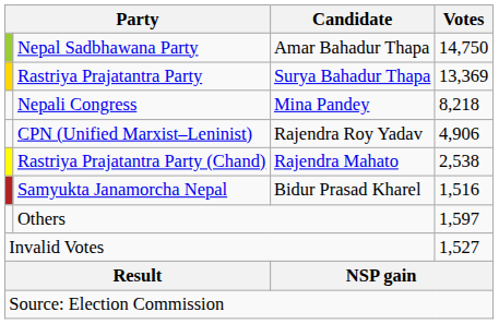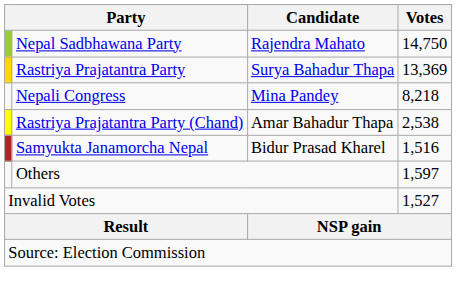Nepal Sadbhawana Party | Candidate: Amar Bahadur Thapa -> Rajendra Mahato
- row: CPN (Unified Marxist–Leninist) | Rajendra Roy Yadav | 4,906
Rastriya Prajatantra Party (Chand) | Candidate: Rajendra Mahato -> Amar Bahadur Thapa
